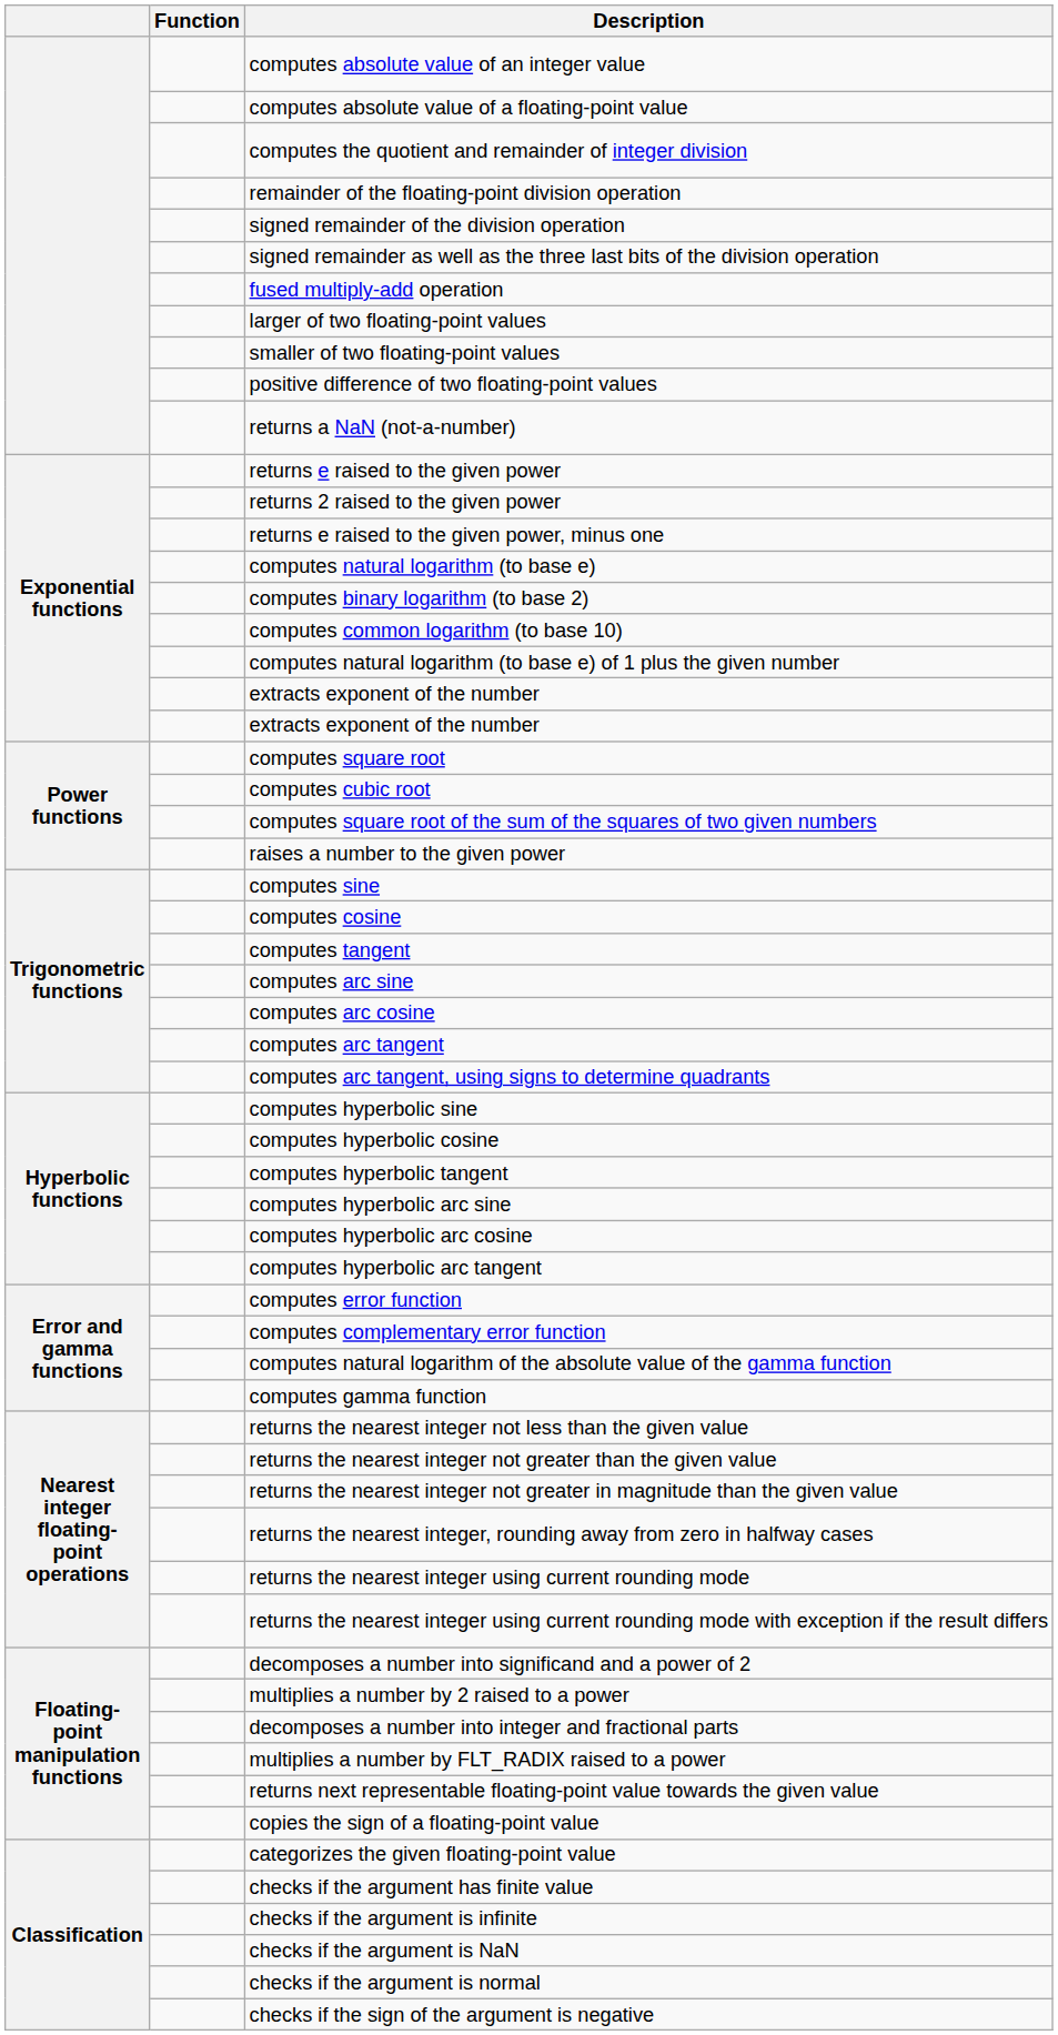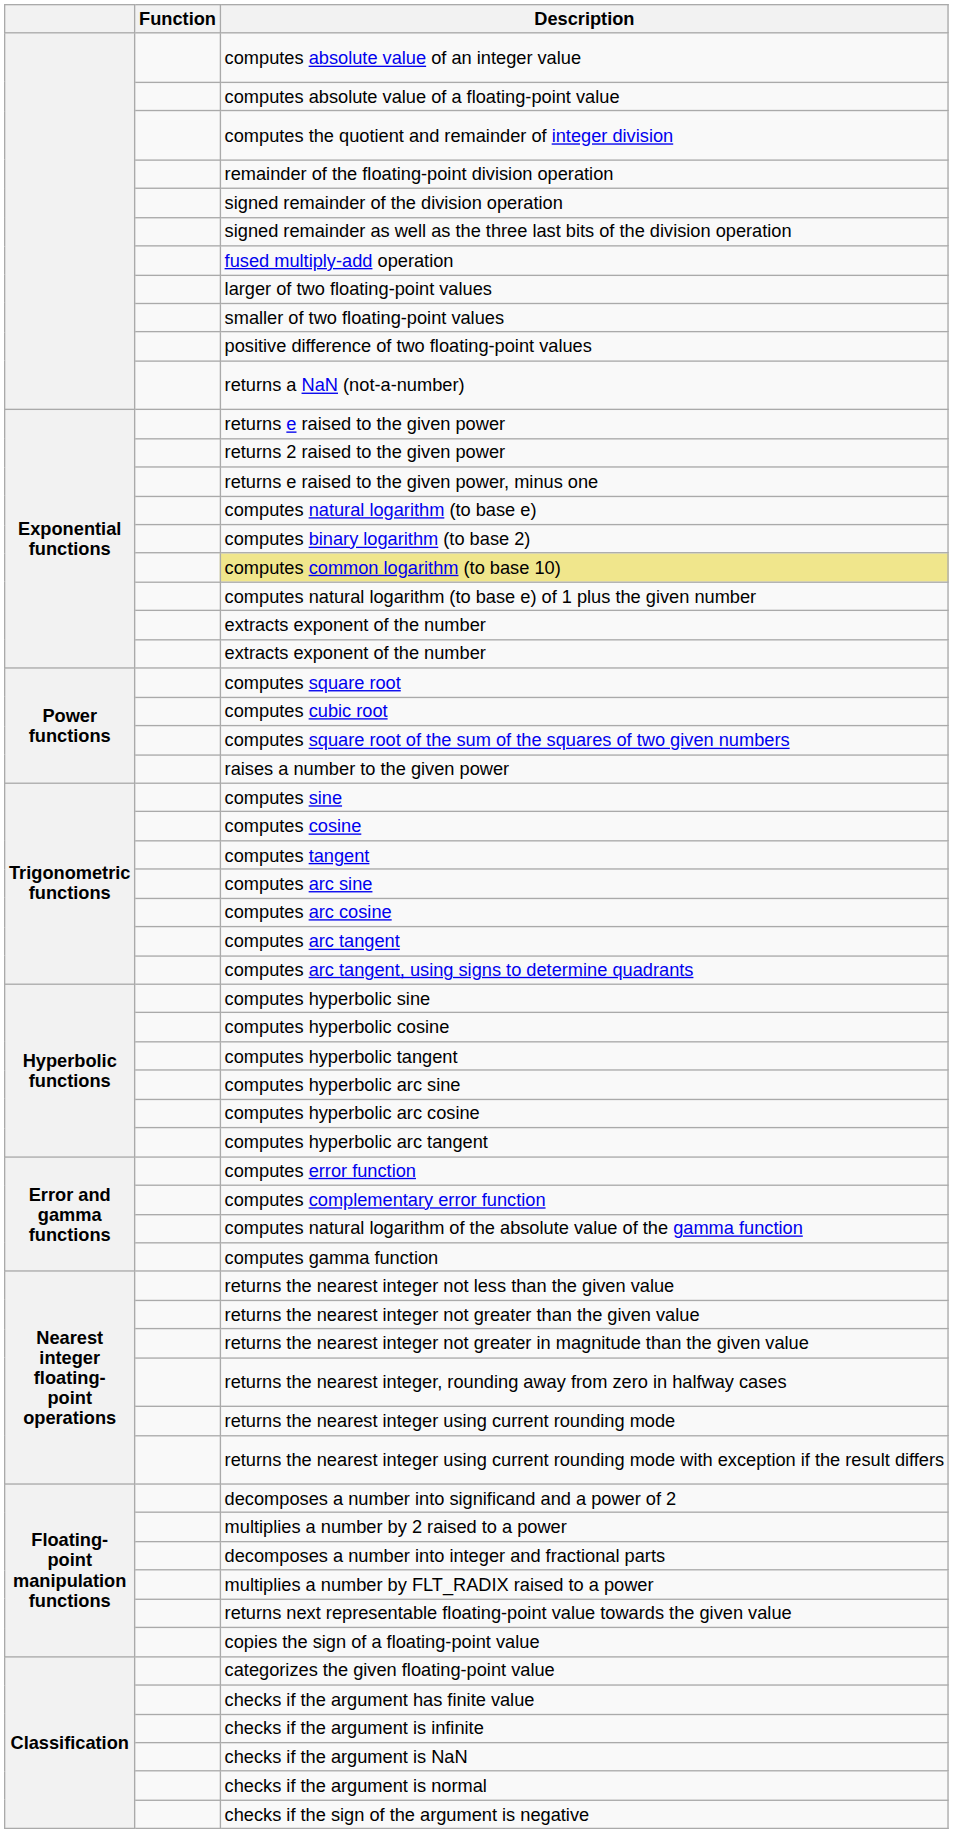computes common logarithm (to base 10) | Description: no background -> khaki background
